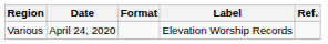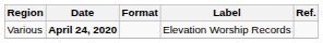Various | Date: normal -> bold
